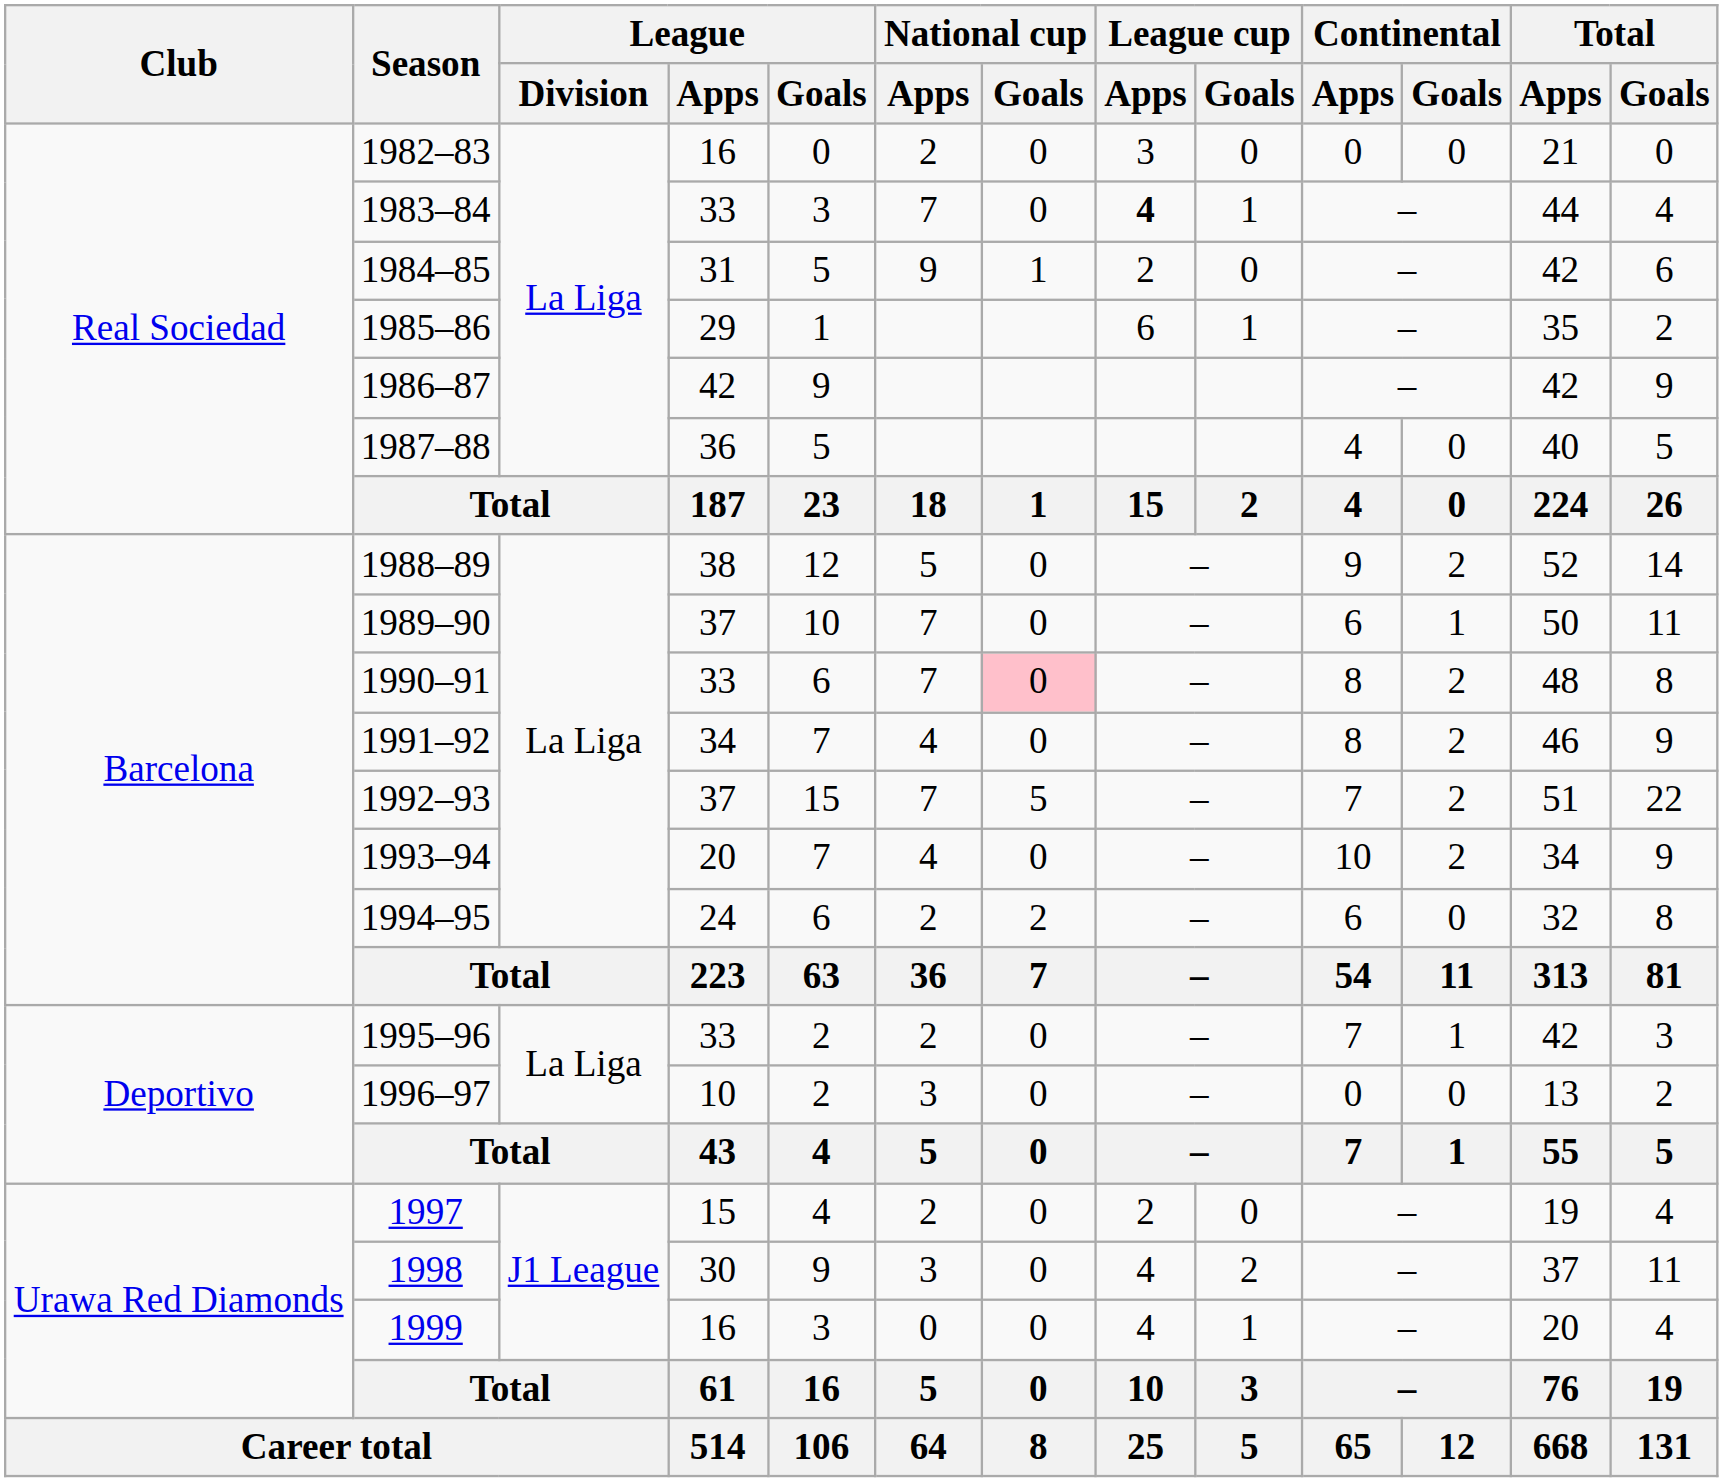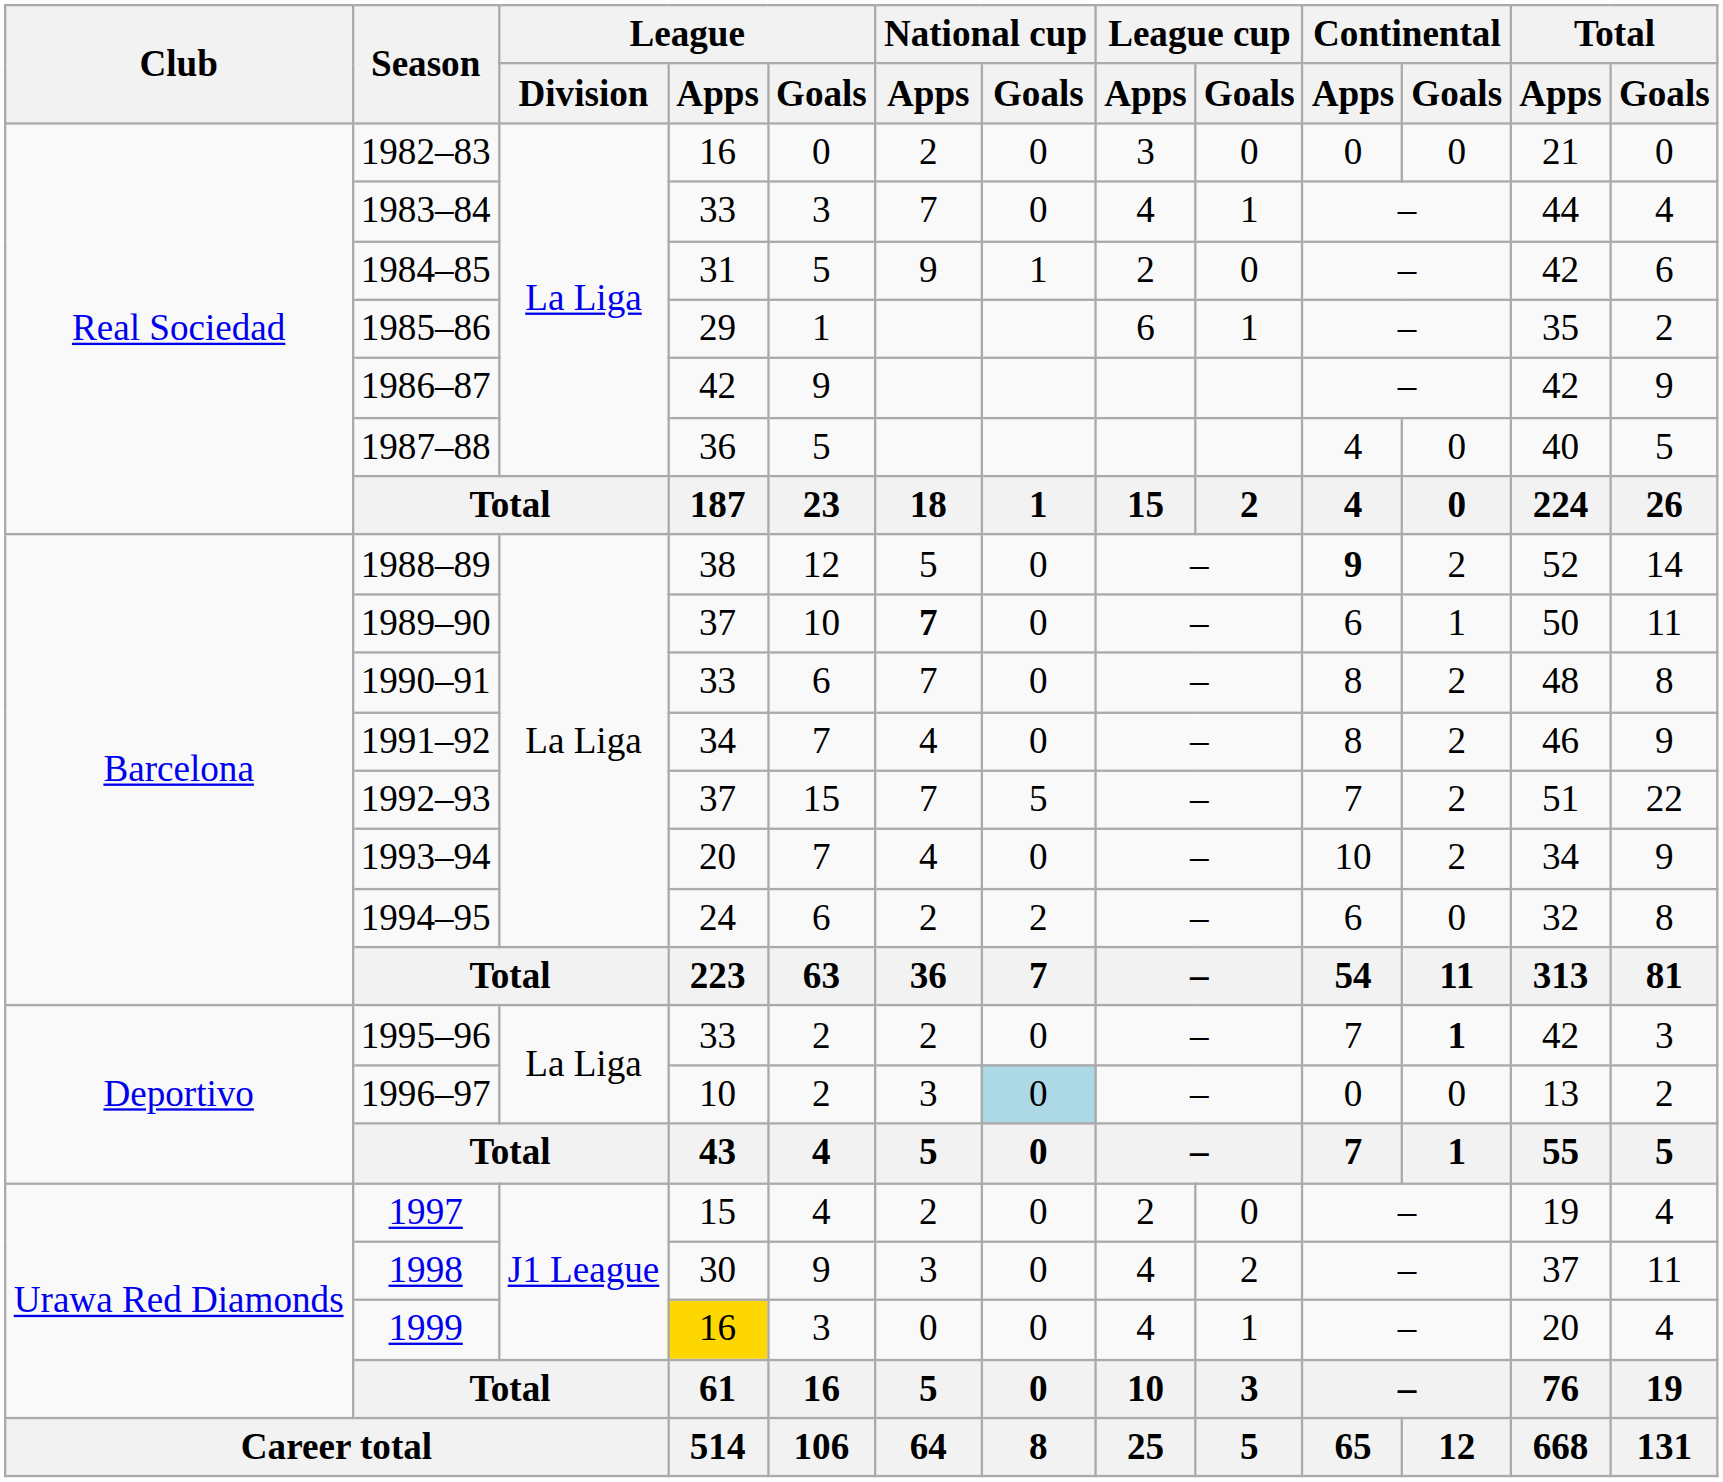1983–84 | League cup / Apps: bold -> normal
1988–89 | Continental / Apps: normal -> bold
1989–90 | National cup / Apps: normal -> bold
1990–91 | National cup / Goals: pink background -> no background
1995–96 | Continental / Goals: normal -> bold
1996–97 | National cup / Goals: no background -> lightblue background
1999 | League / Apps: no background -> gold background
